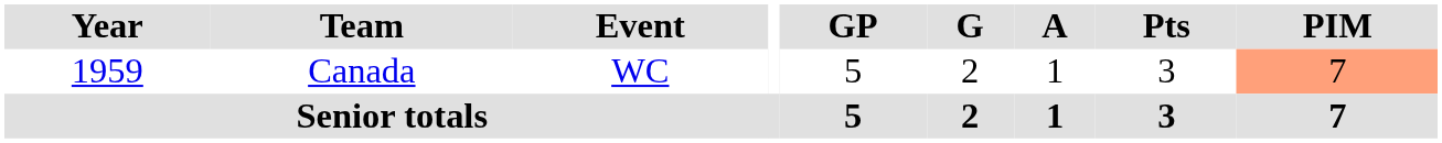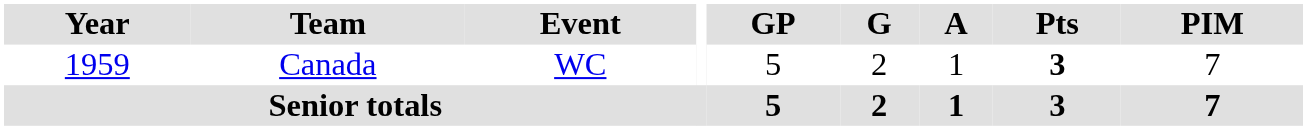Canada | Pts: normal -> bold
Canada | PIM: lightsalmon background -> no background
